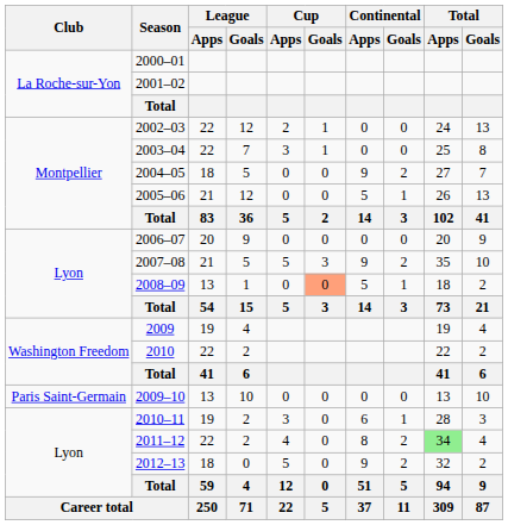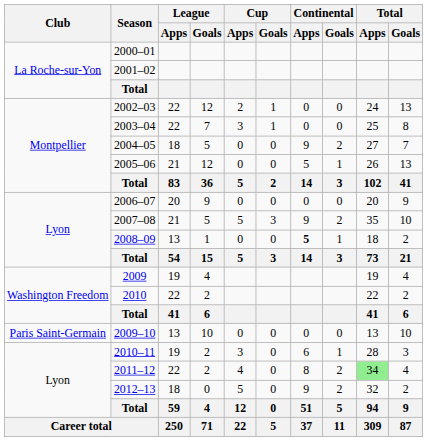2008–09 | Cup / Goals: lightsalmon background -> no background
2008–09 | Continental / Apps: normal -> bold
